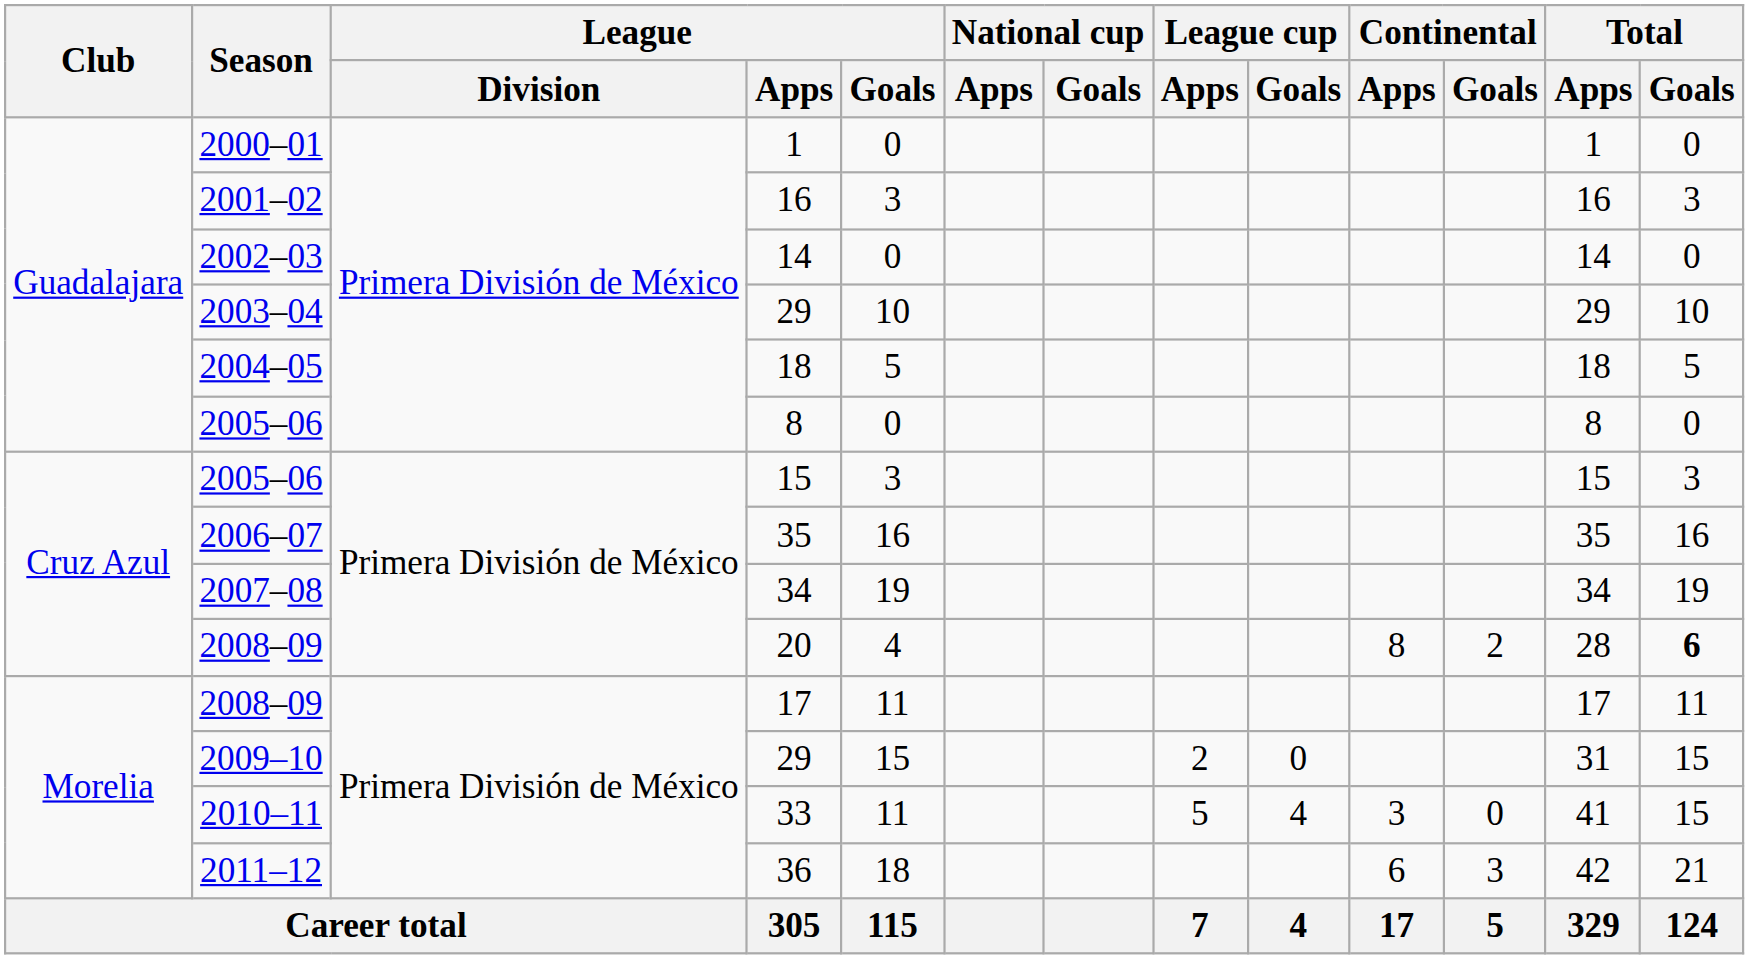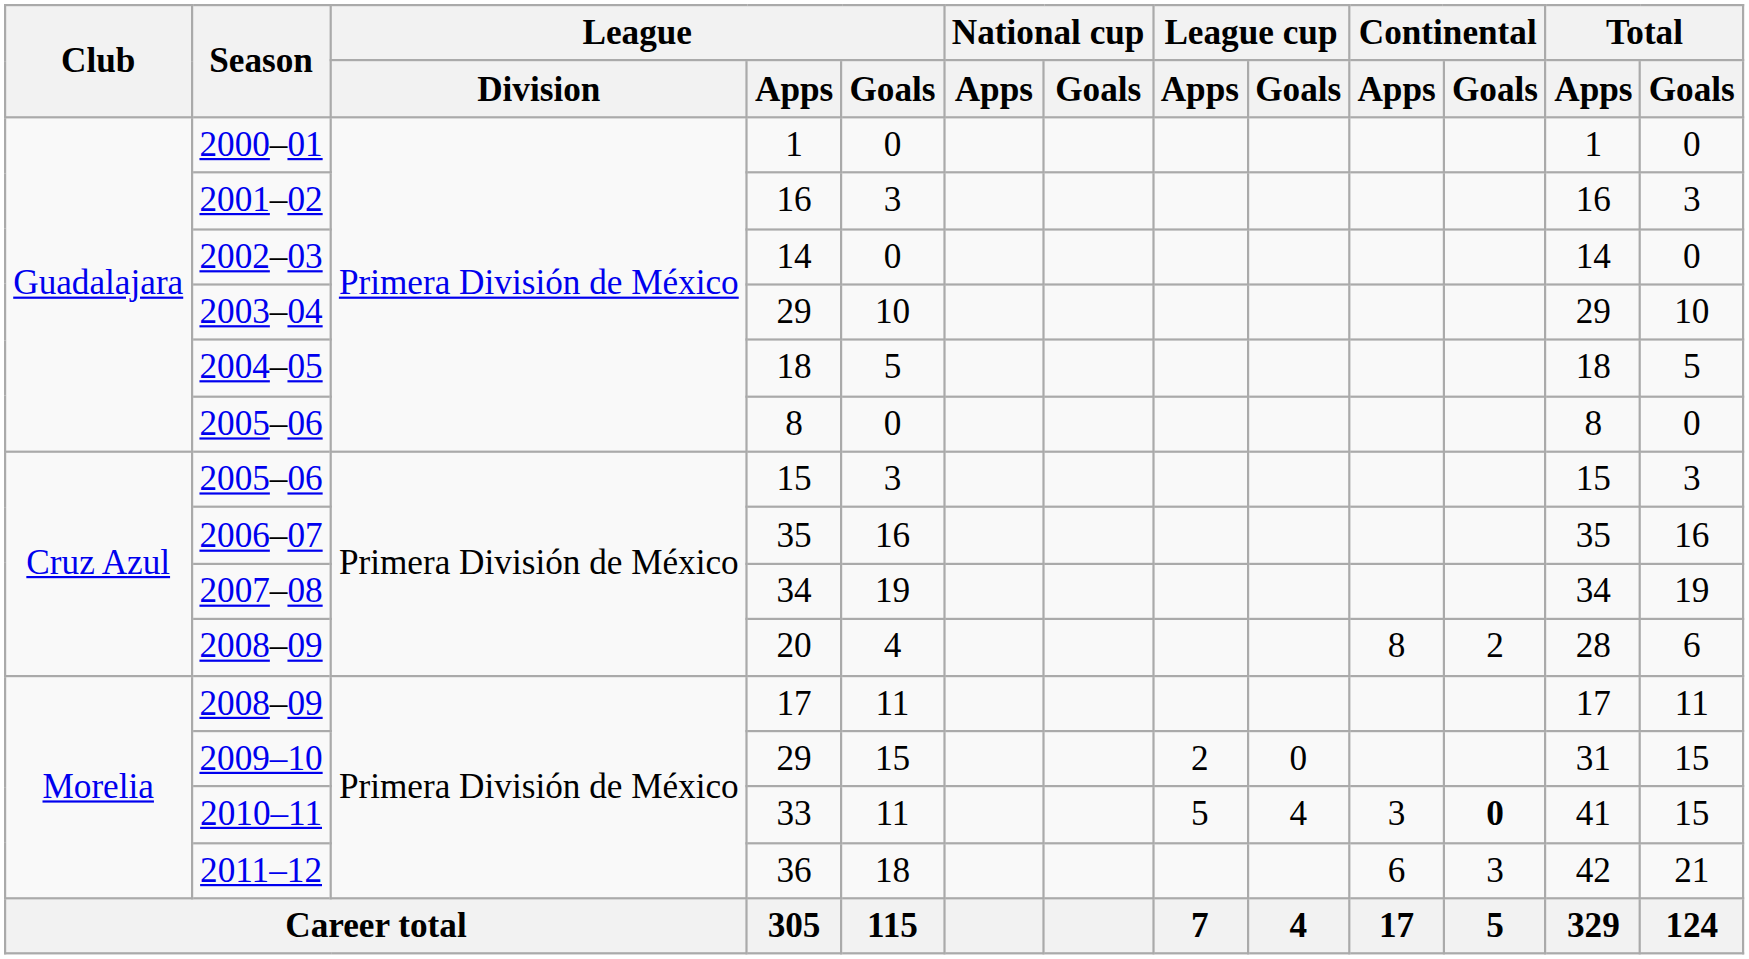20 | Total / Goals: bold -> normal
33 | Continental / Goals: normal -> bold
